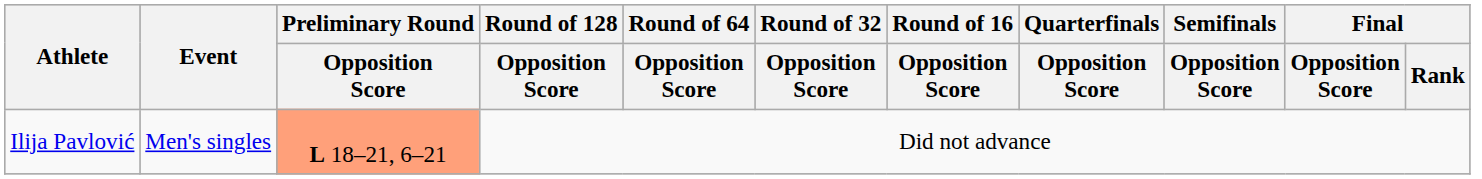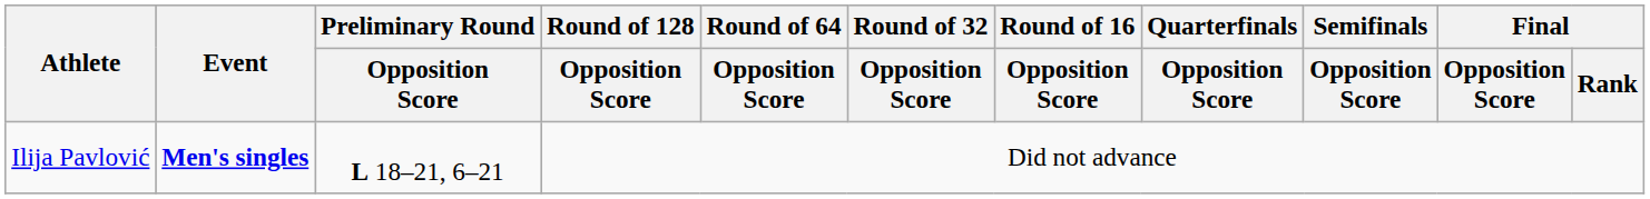Ilija Pavlović | Event: normal -> bold
Ilija Pavlović | Preliminary Round / Opposition Score: lightsalmon background -> no background
